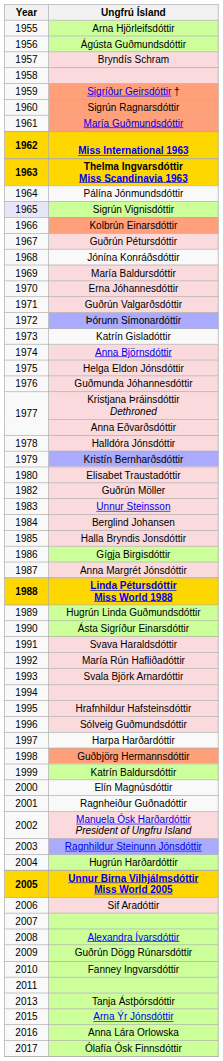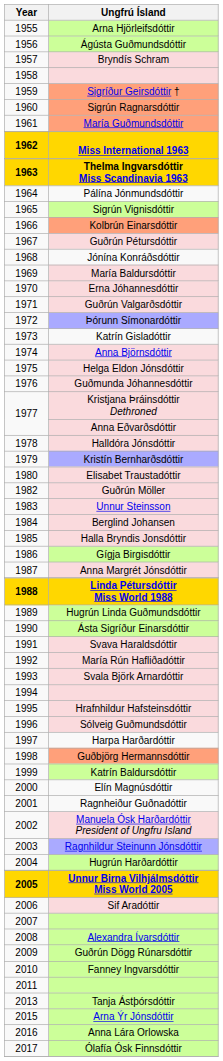row 12 | Year: lavender background -> no background
